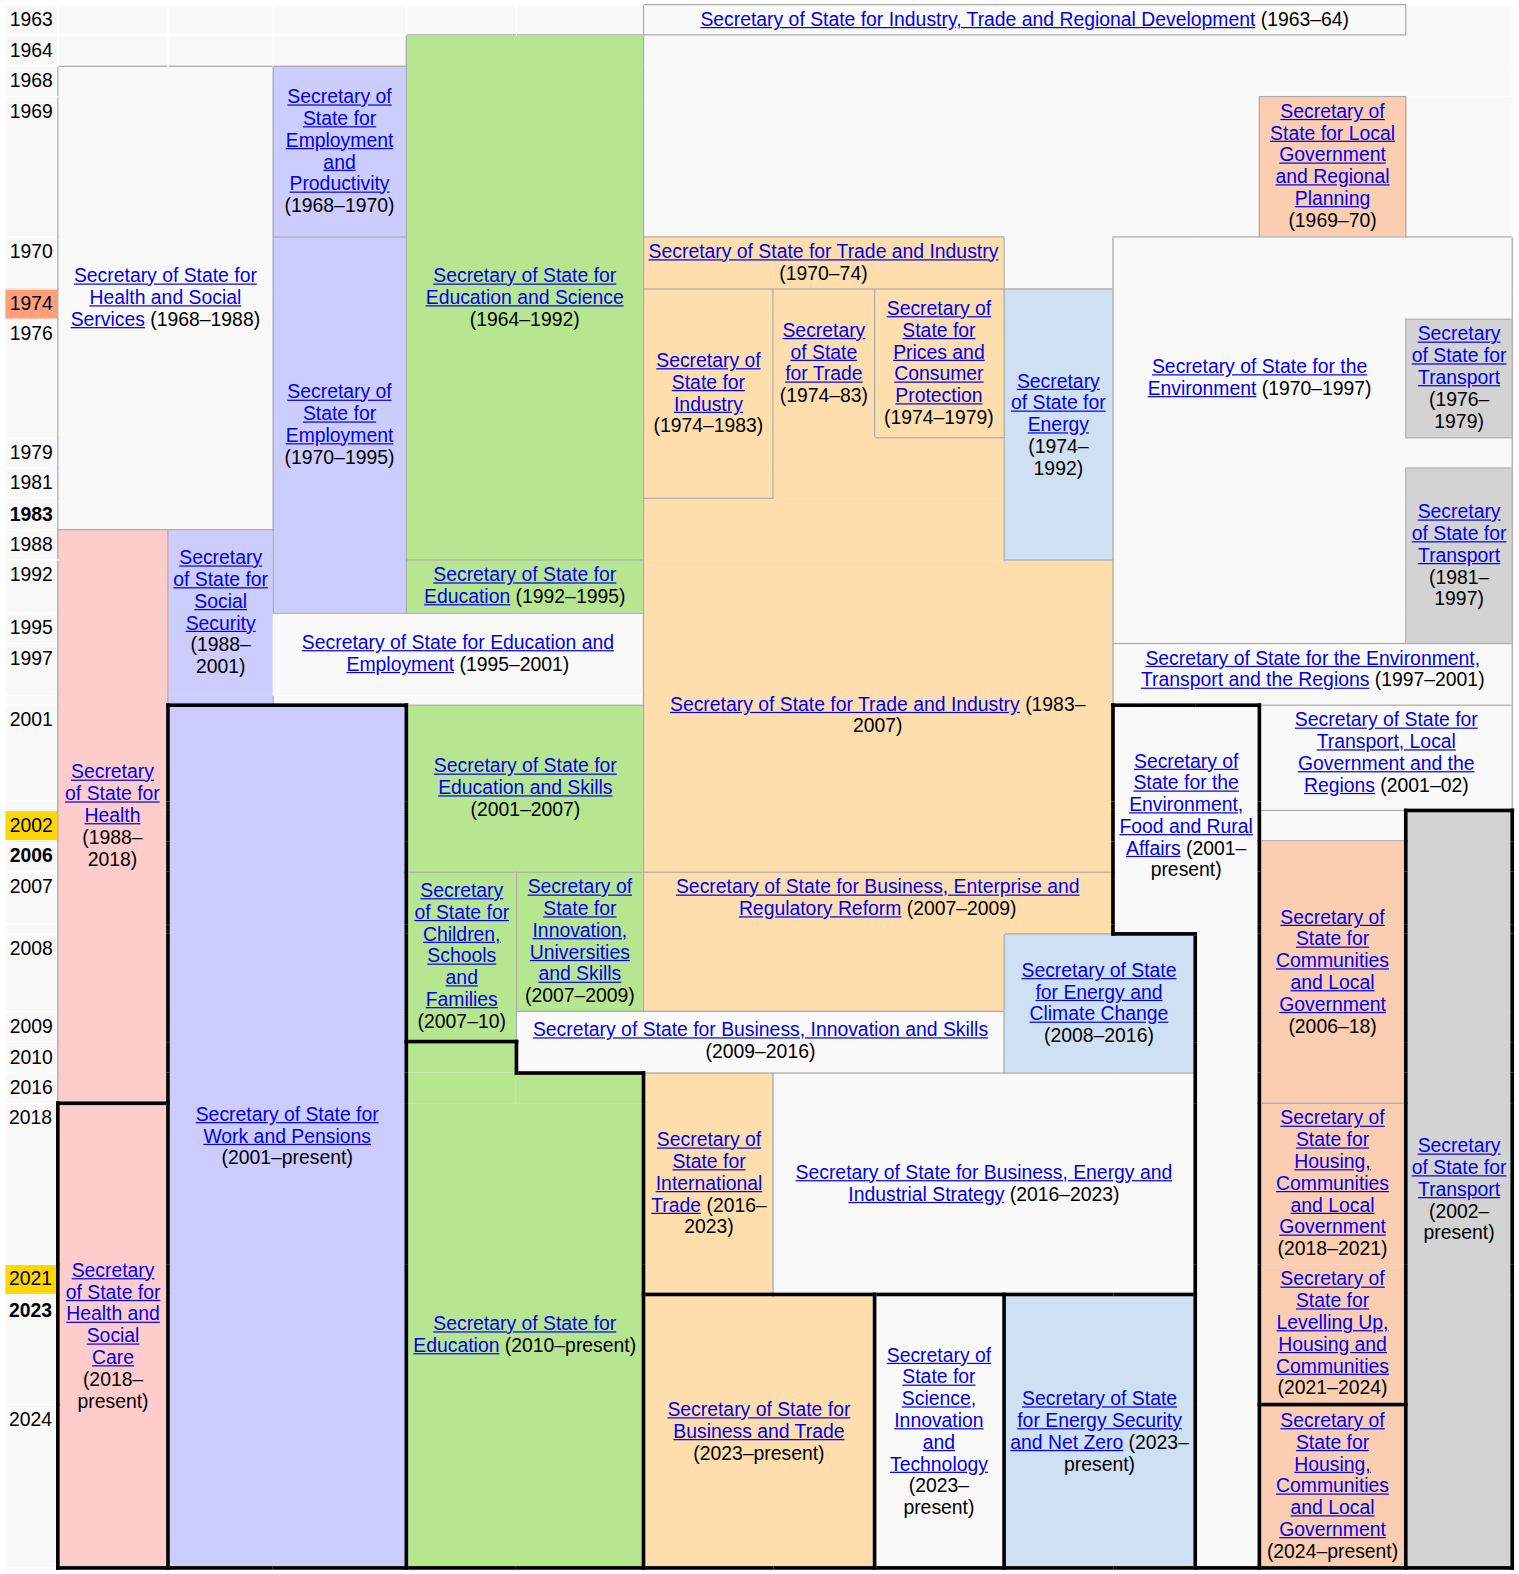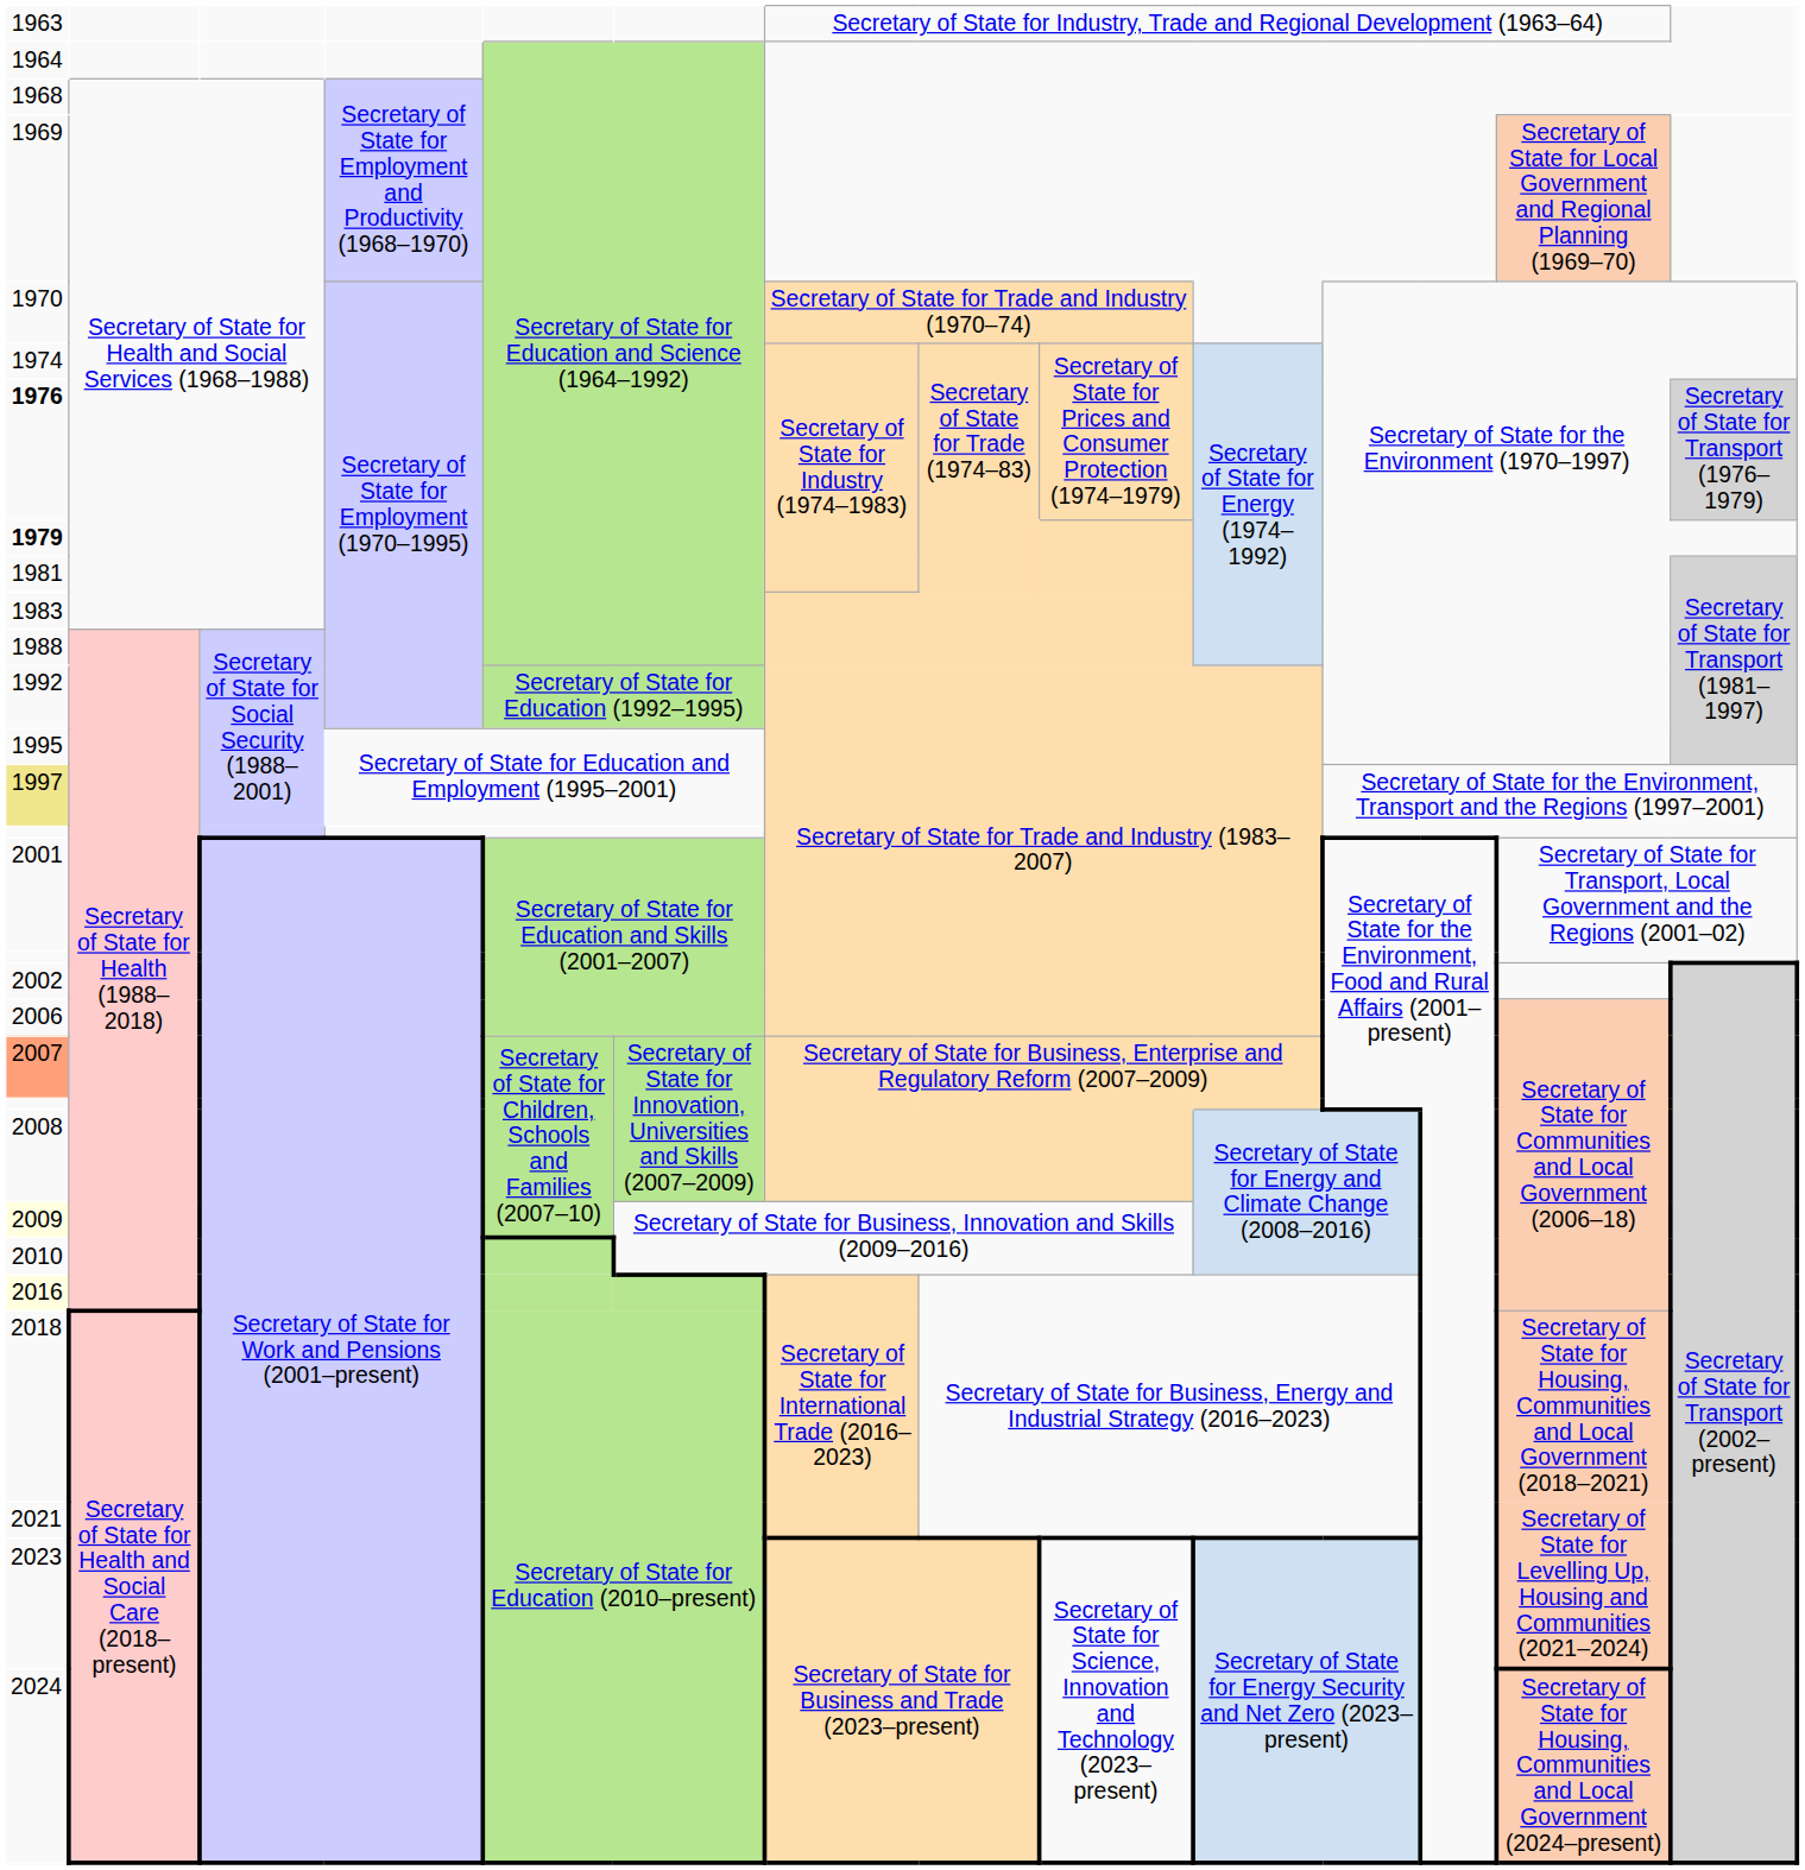1974 | column 1: lightsalmon background -> no background
1976 | column 1: normal -> bold
1979 | column 1: normal -> bold
1983 | column 1: bold -> normal
1997 | column 1: no background -> khaki background
2002 | column 1: gold background -> no background
2006 | column 1: bold -> normal
2007 | column 1: no background -> lightsalmon background
2009 | column 1: no background -> lightyellow background
2016 | column 1: no background -> lightyellow background
2021 | column 1: gold background -> no background
2023 | column 1: bold -> normal
